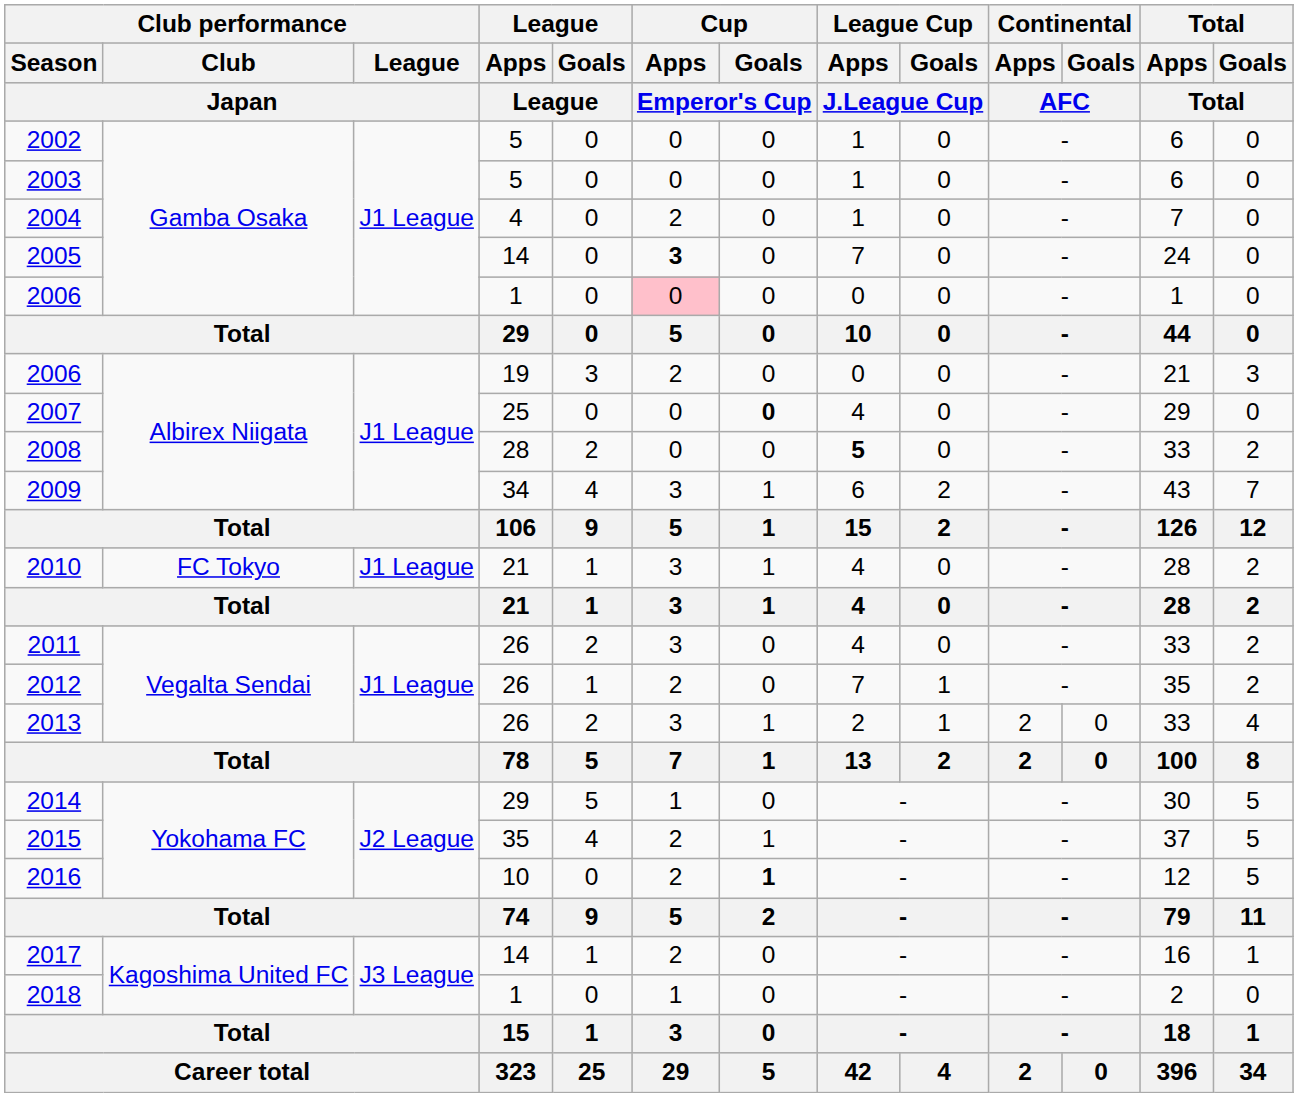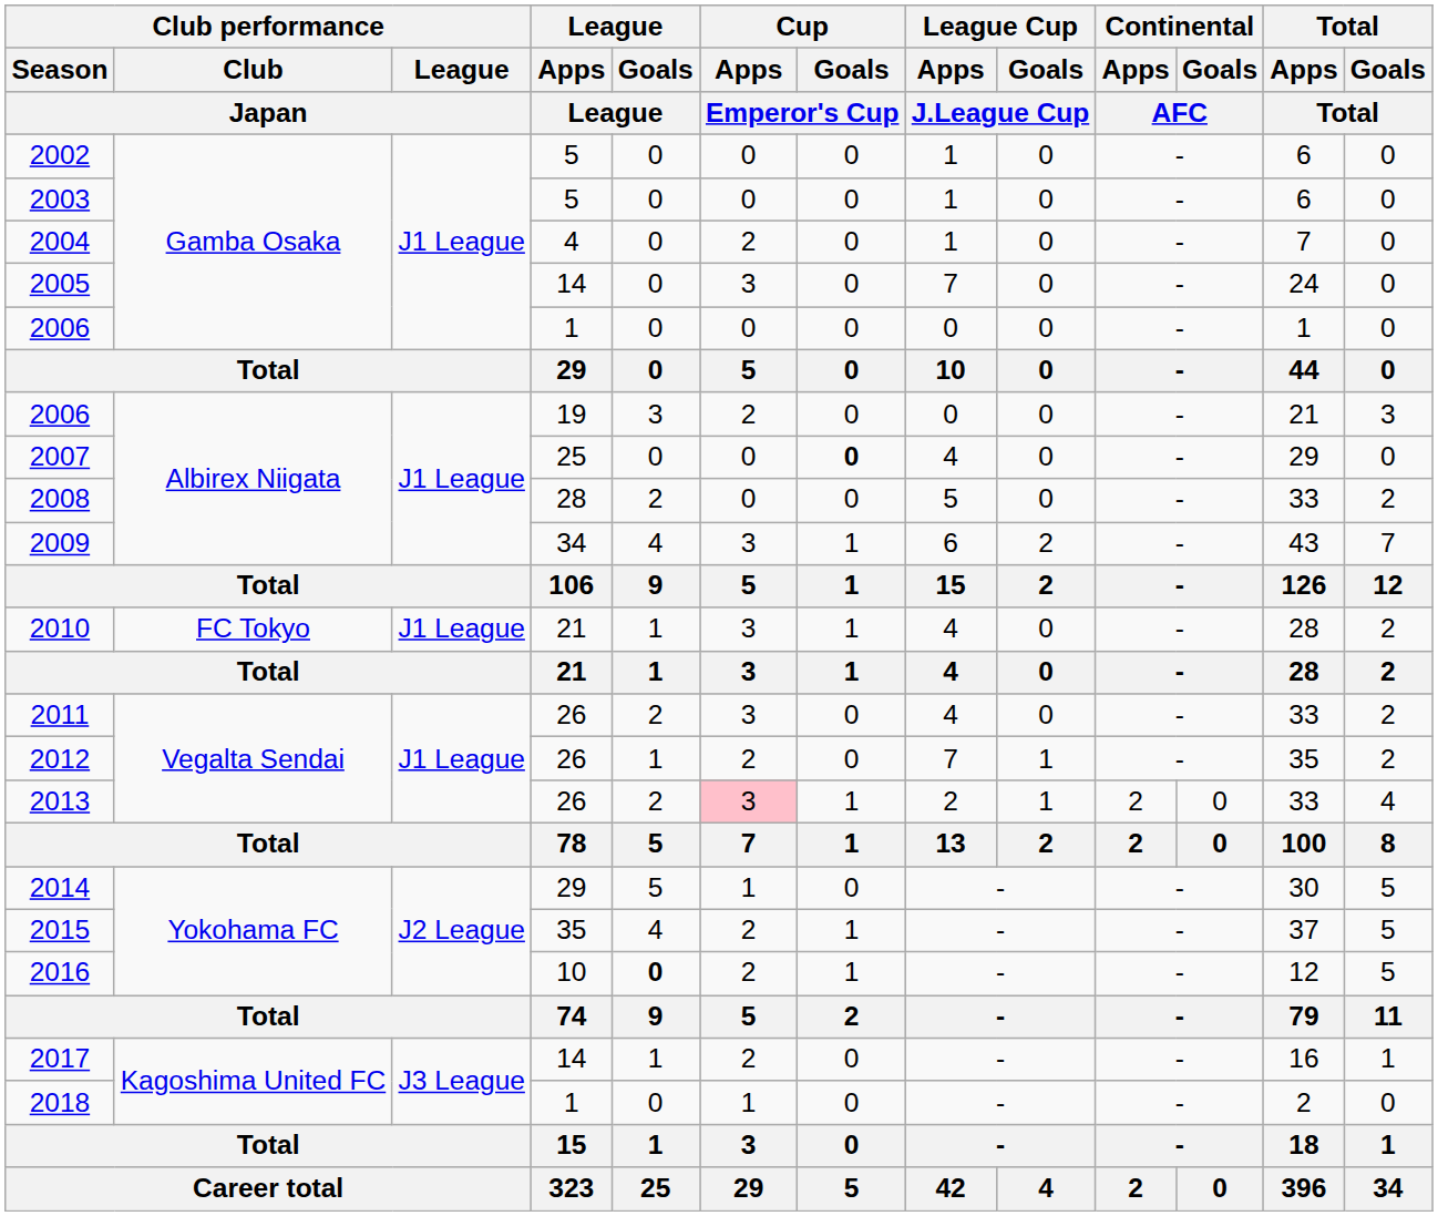2005 | Cup / Apps / Emperor's Cup: bold -> normal
2006 / 1 | Cup / Apps / Emperor's Cup: pink background -> no background
2008 | League Cup / Apps / J.League Cup: bold -> normal
2013 | Cup / Apps / Emperor's Cup: no background -> pink background
2016 | League / Goals / League: normal -> bold
2016 | Cup / Goals / Emperor's Cup: bold -> normal
